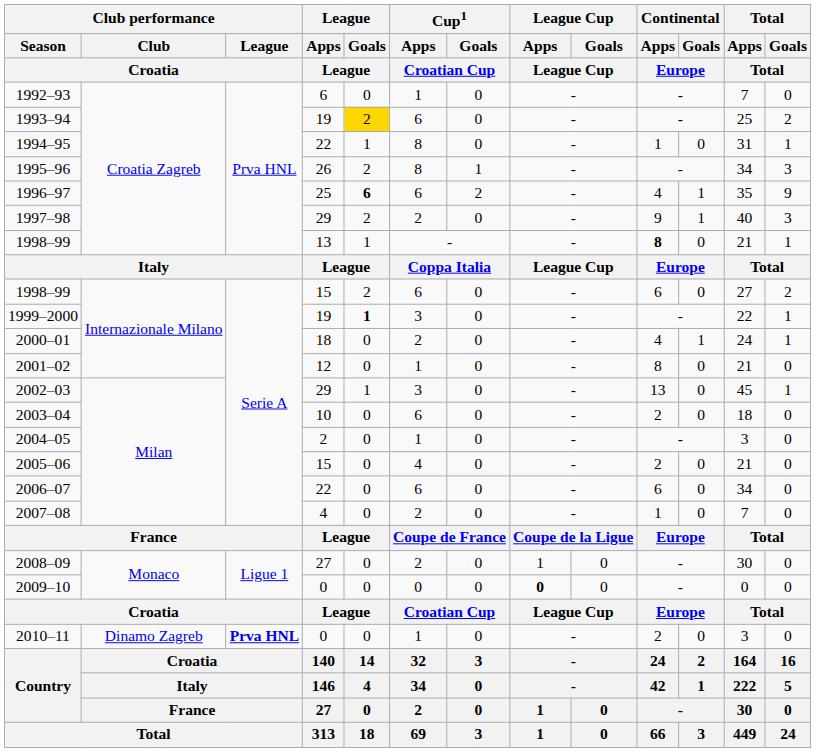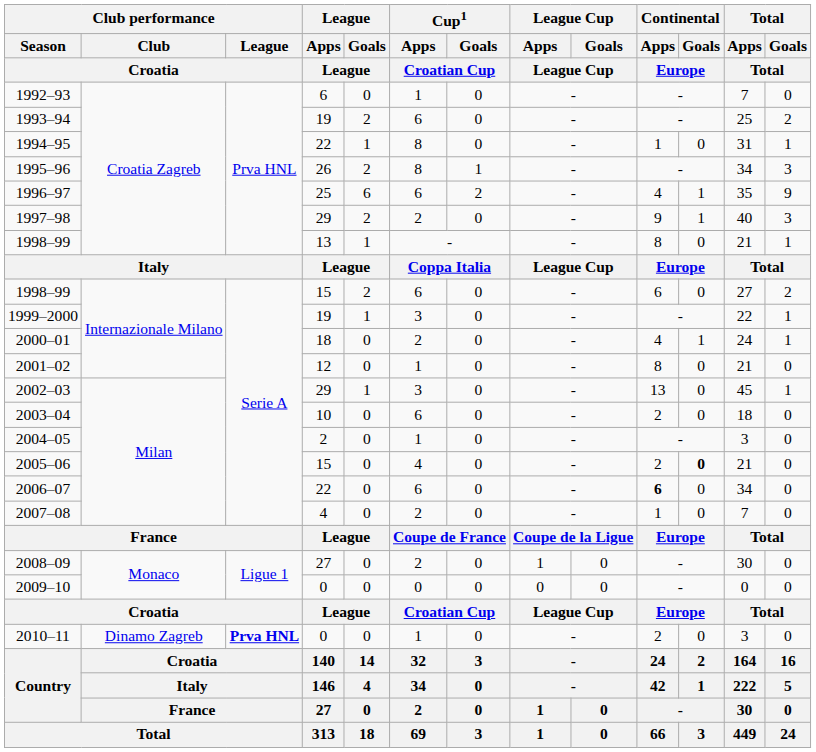1993–94 | League / Goals / League: gold background -> no background
1996–97 | League / Goals / League: bold -> normal
1998–99 / 13 | Continental / Apps / Europe: bold -> normal
1999–2000 | League / Goals / League: bold -> normal
2005–06 | Continental / Goals / Europe: normal -> bold
2006–07 | Continental / Apps / Europe: normal -> bold
2009–10 | League Cup / Apps / League Cup: bold -> normal
